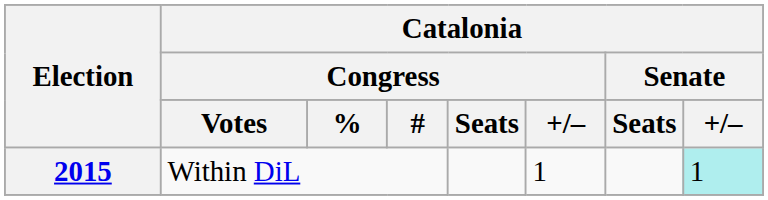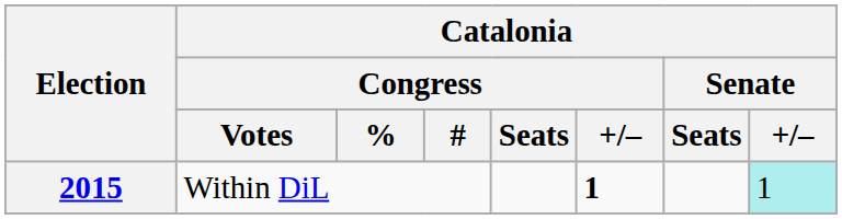2015 | Catalonia / Congress / +/–: normal -> bold
